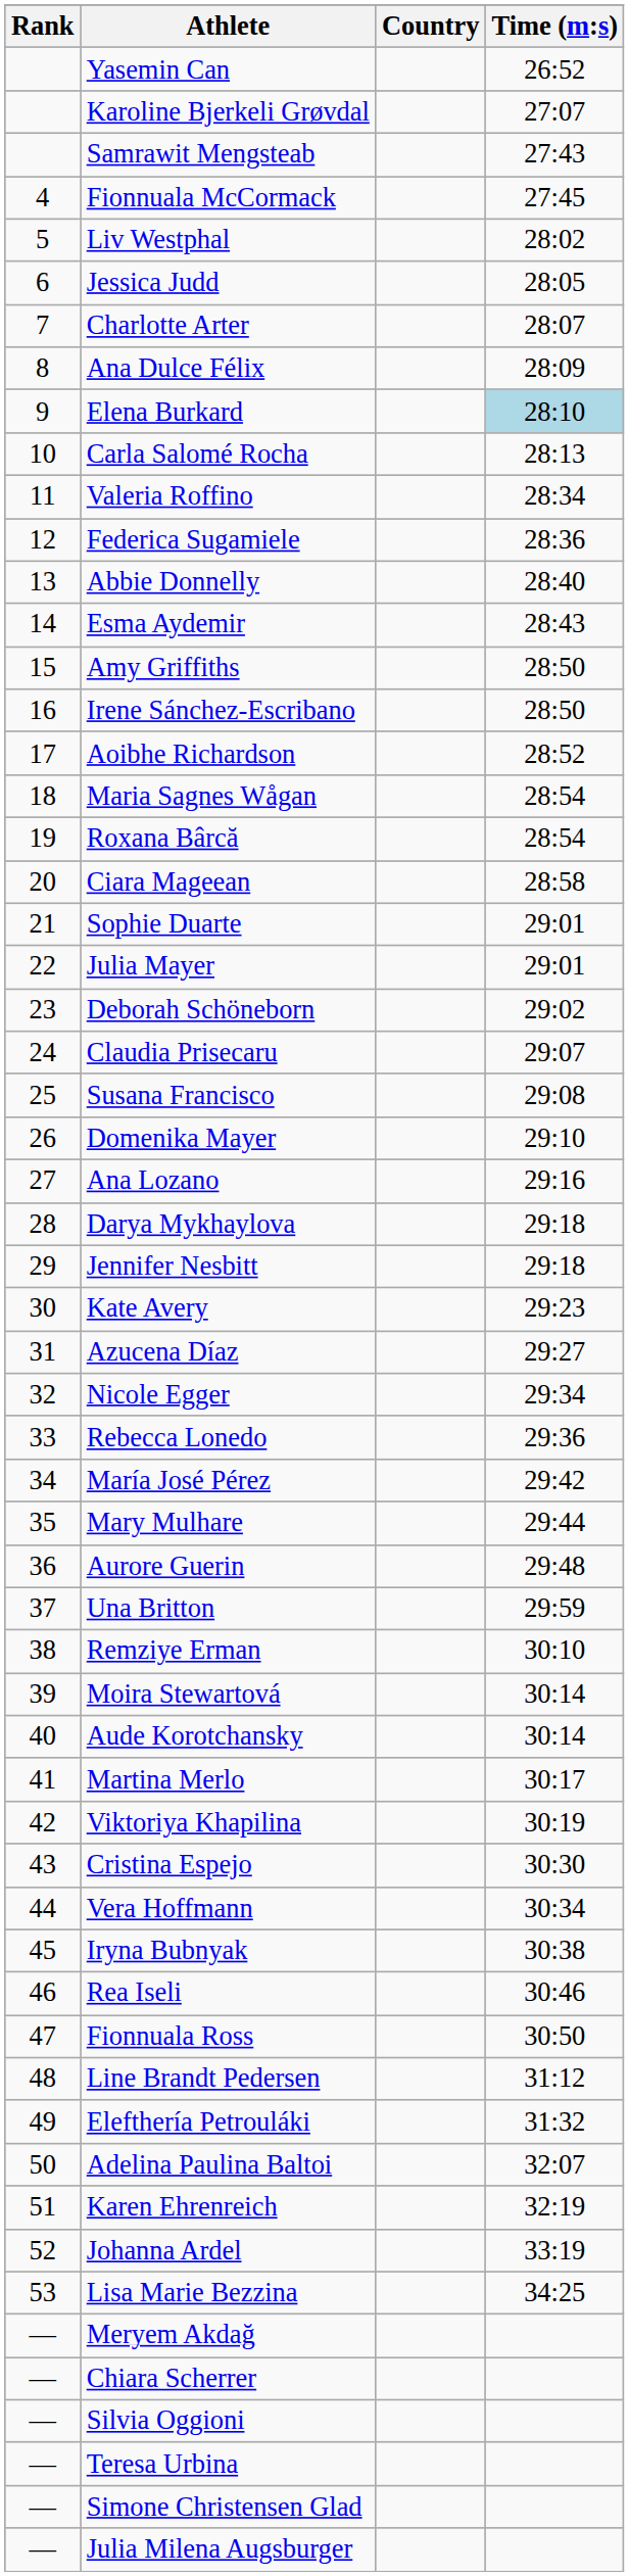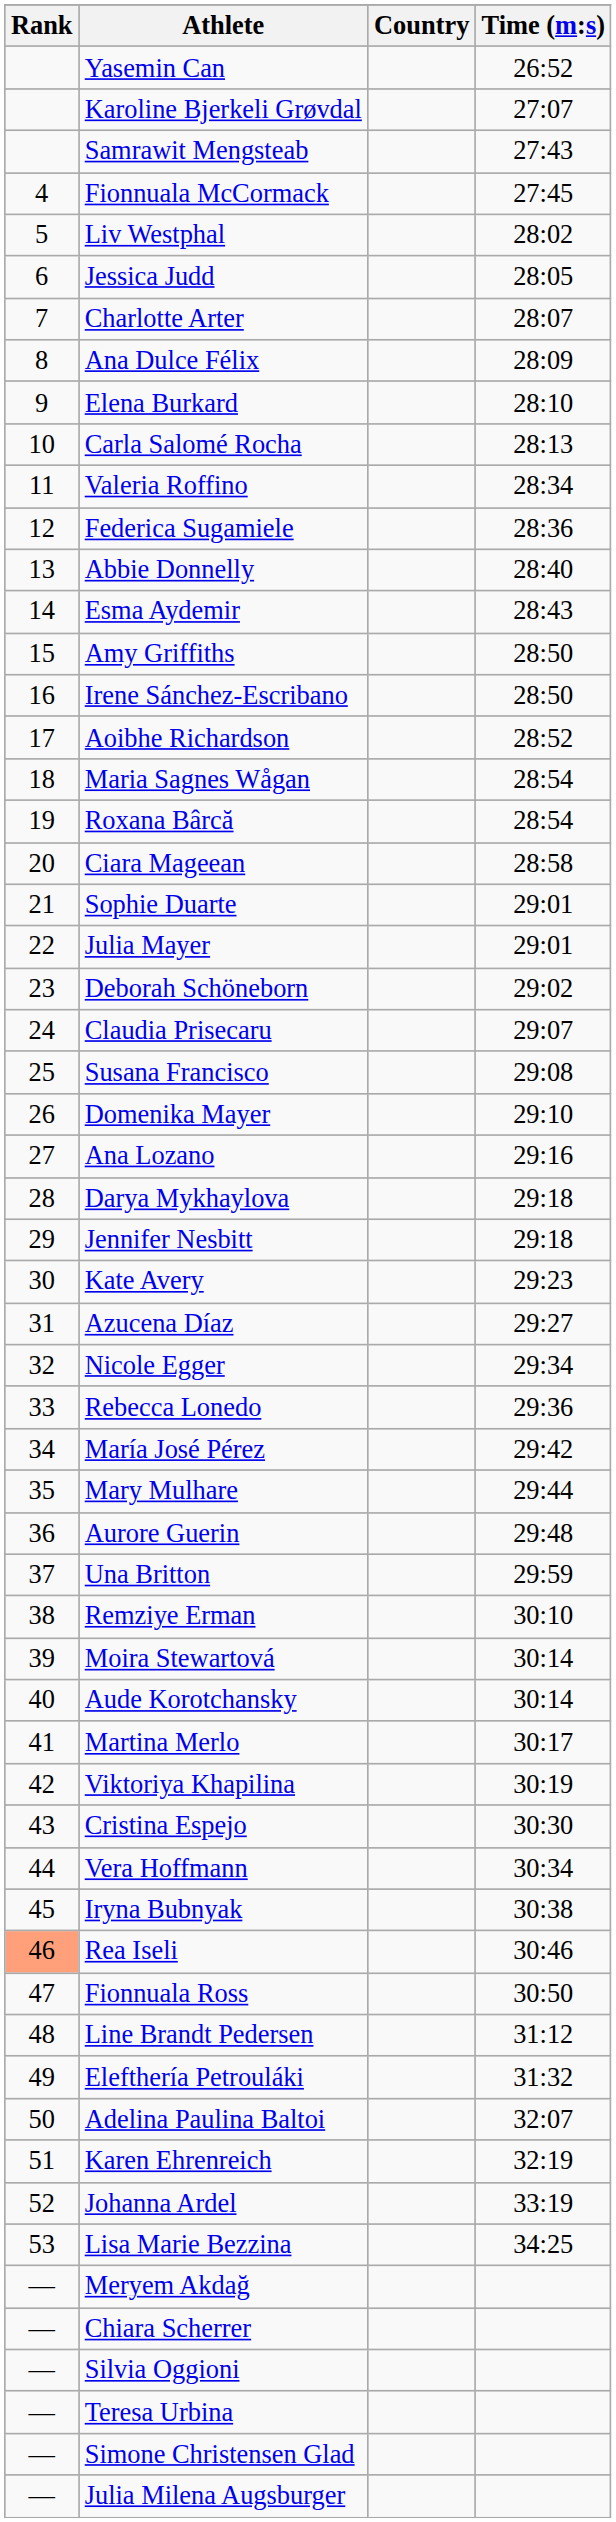Elena Burkard | Time (m:s): lightblue background -> no background
Rea Iseli | Rank: no background -> lightsalmon background
